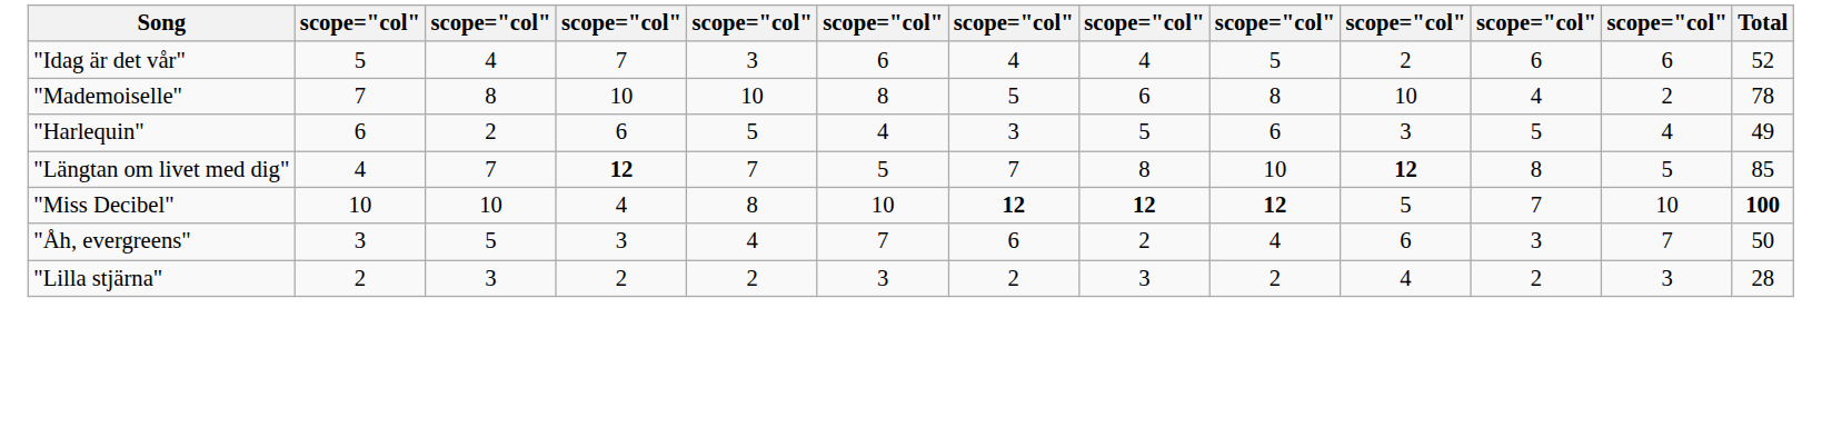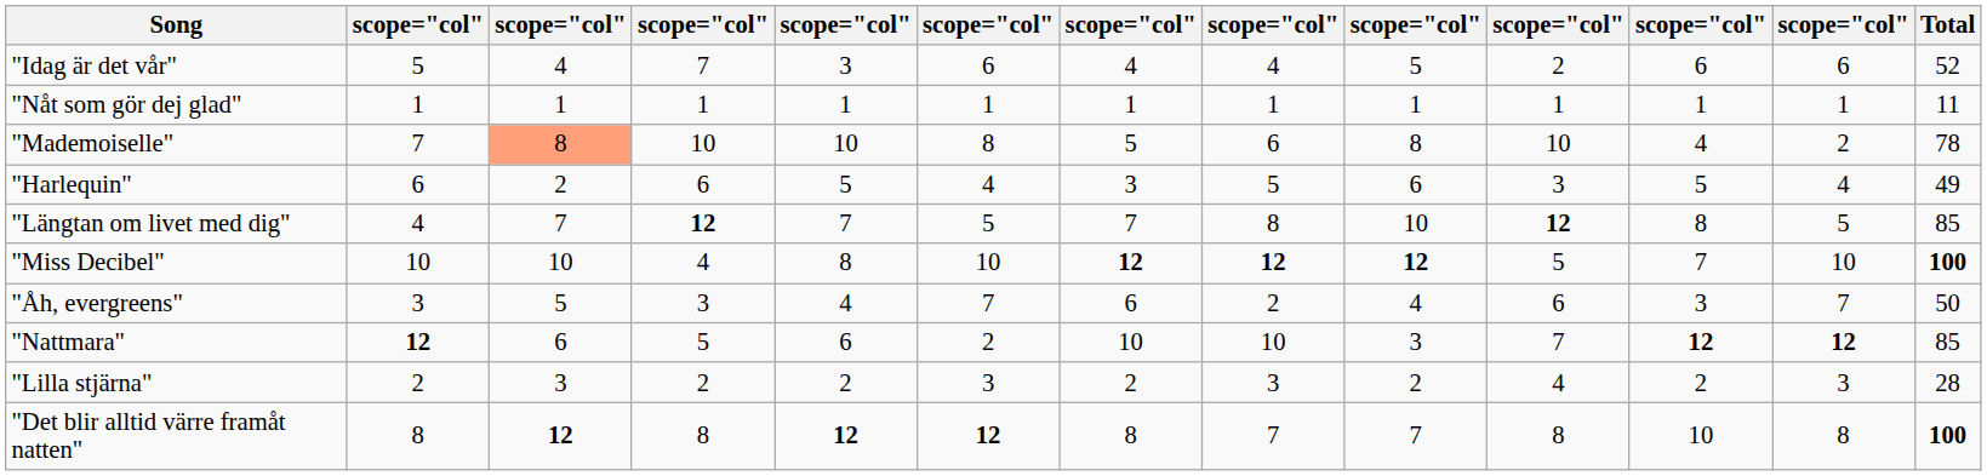+ row: "Nåt som gör dej glad" | 1 | 1 | 1 | 1 | 1 | 1 | 1 | 1 | 1 | 1 | 1 | 11
"Mademoiselle" | column 3: no background -> lightsalmon background
+ row: "Nattmara" | 12 | 6 | 5 | 6 | 2 | 10 | 10 | 3 | 7 | 12 | 12 | 85
+ row: "Det blir alltid värre framåt natten" | 8 | 12 | 8 | 12 | 12 | 8 | 7 | 7 | 8 | 10 | 8 | 100
